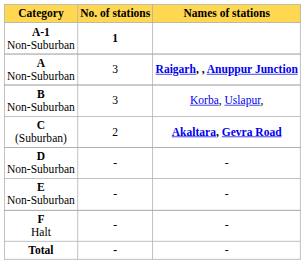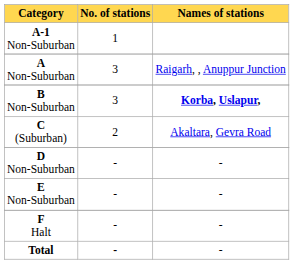A-1 Non-Suburban | No. of stations: bold -> normal
A Non-Suburban | Names of stations: bold -> normal
B Non-Suburban | Names of stations: normal -> bold
C (Suburban) | Names of stations: bold -> normal
